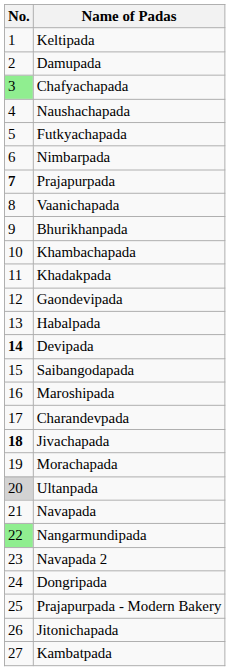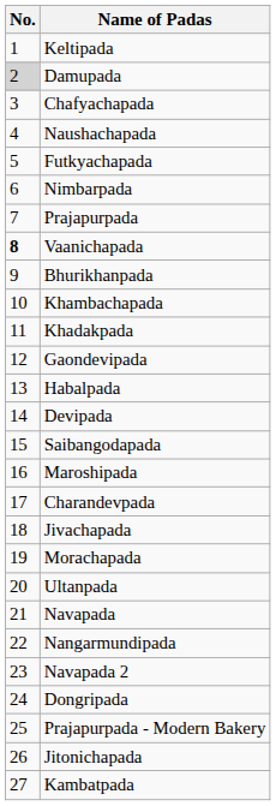Damupada | No.: no background -> lightgrey background
Chafyachapada | No.: lightgreen background -> no background
Prajapurpada | No.: bold -> normal
Vaanichapada | No.: normal -> bold
Devipada | No.: bold -> normal
Jivachapada | No.: bold -> normal
Ultanpada | No.: lightgrey background -> no background
Nangarmundipada | No.: lightgreen background -> no background
